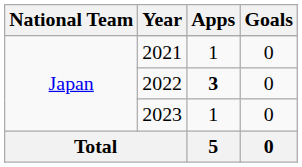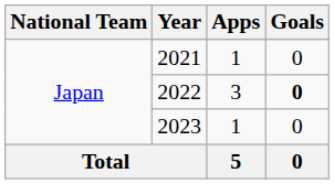2022 | Apps: bold -> normal
2022 | Goals: normal -> bold
